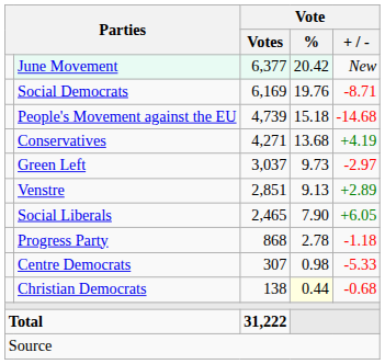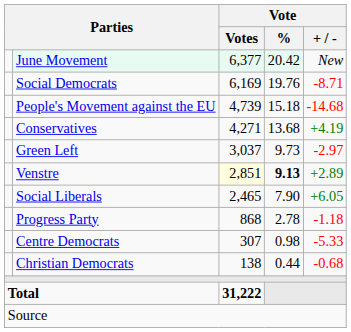Venstre | Vote / Votes: no background -> lightyellow background
Venstre | Vote / %: normal -> bold
Christian Democrats | Vote / %: lightyellow background -> no background
